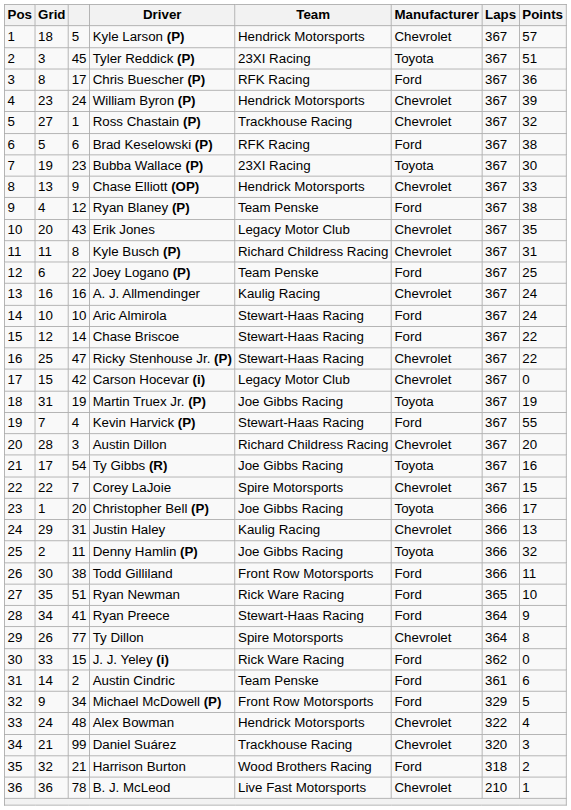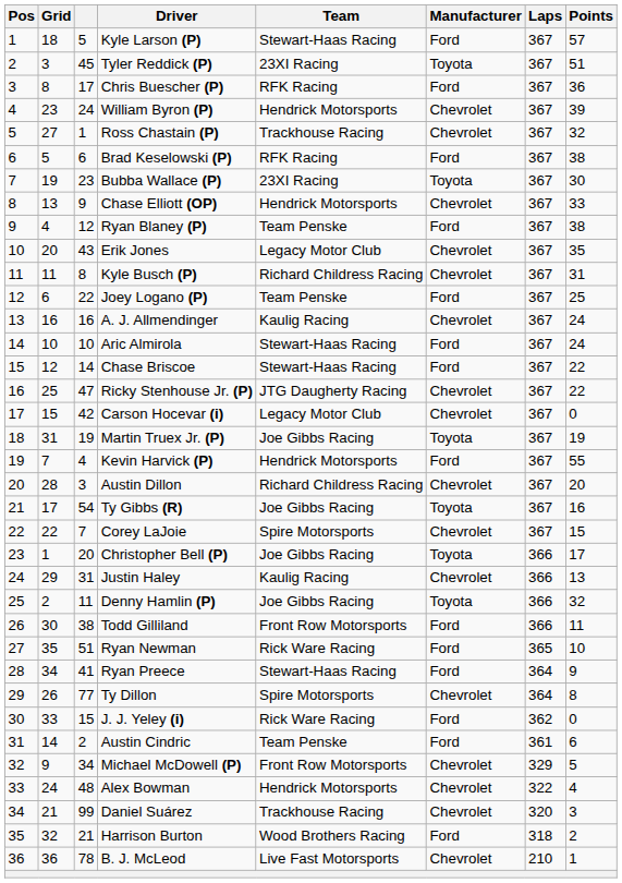Kyle Larson (P) | Team: Hendrick Motorsports -> Stewart-Haas Racing
Kyle Larson (P) | Manufacturer: Chevrolet -> Ford
Ricky Stenhouse Jr. (P) | Team: Stewart-Haas Racing -> JTG Daugherty Racing
Kevin Harvick (P) | Team: Stewart-Haas Racing -> Hendrick Motorsports
Michael McDowell (P) | Manufacturer: Ford -> Chevrolet
